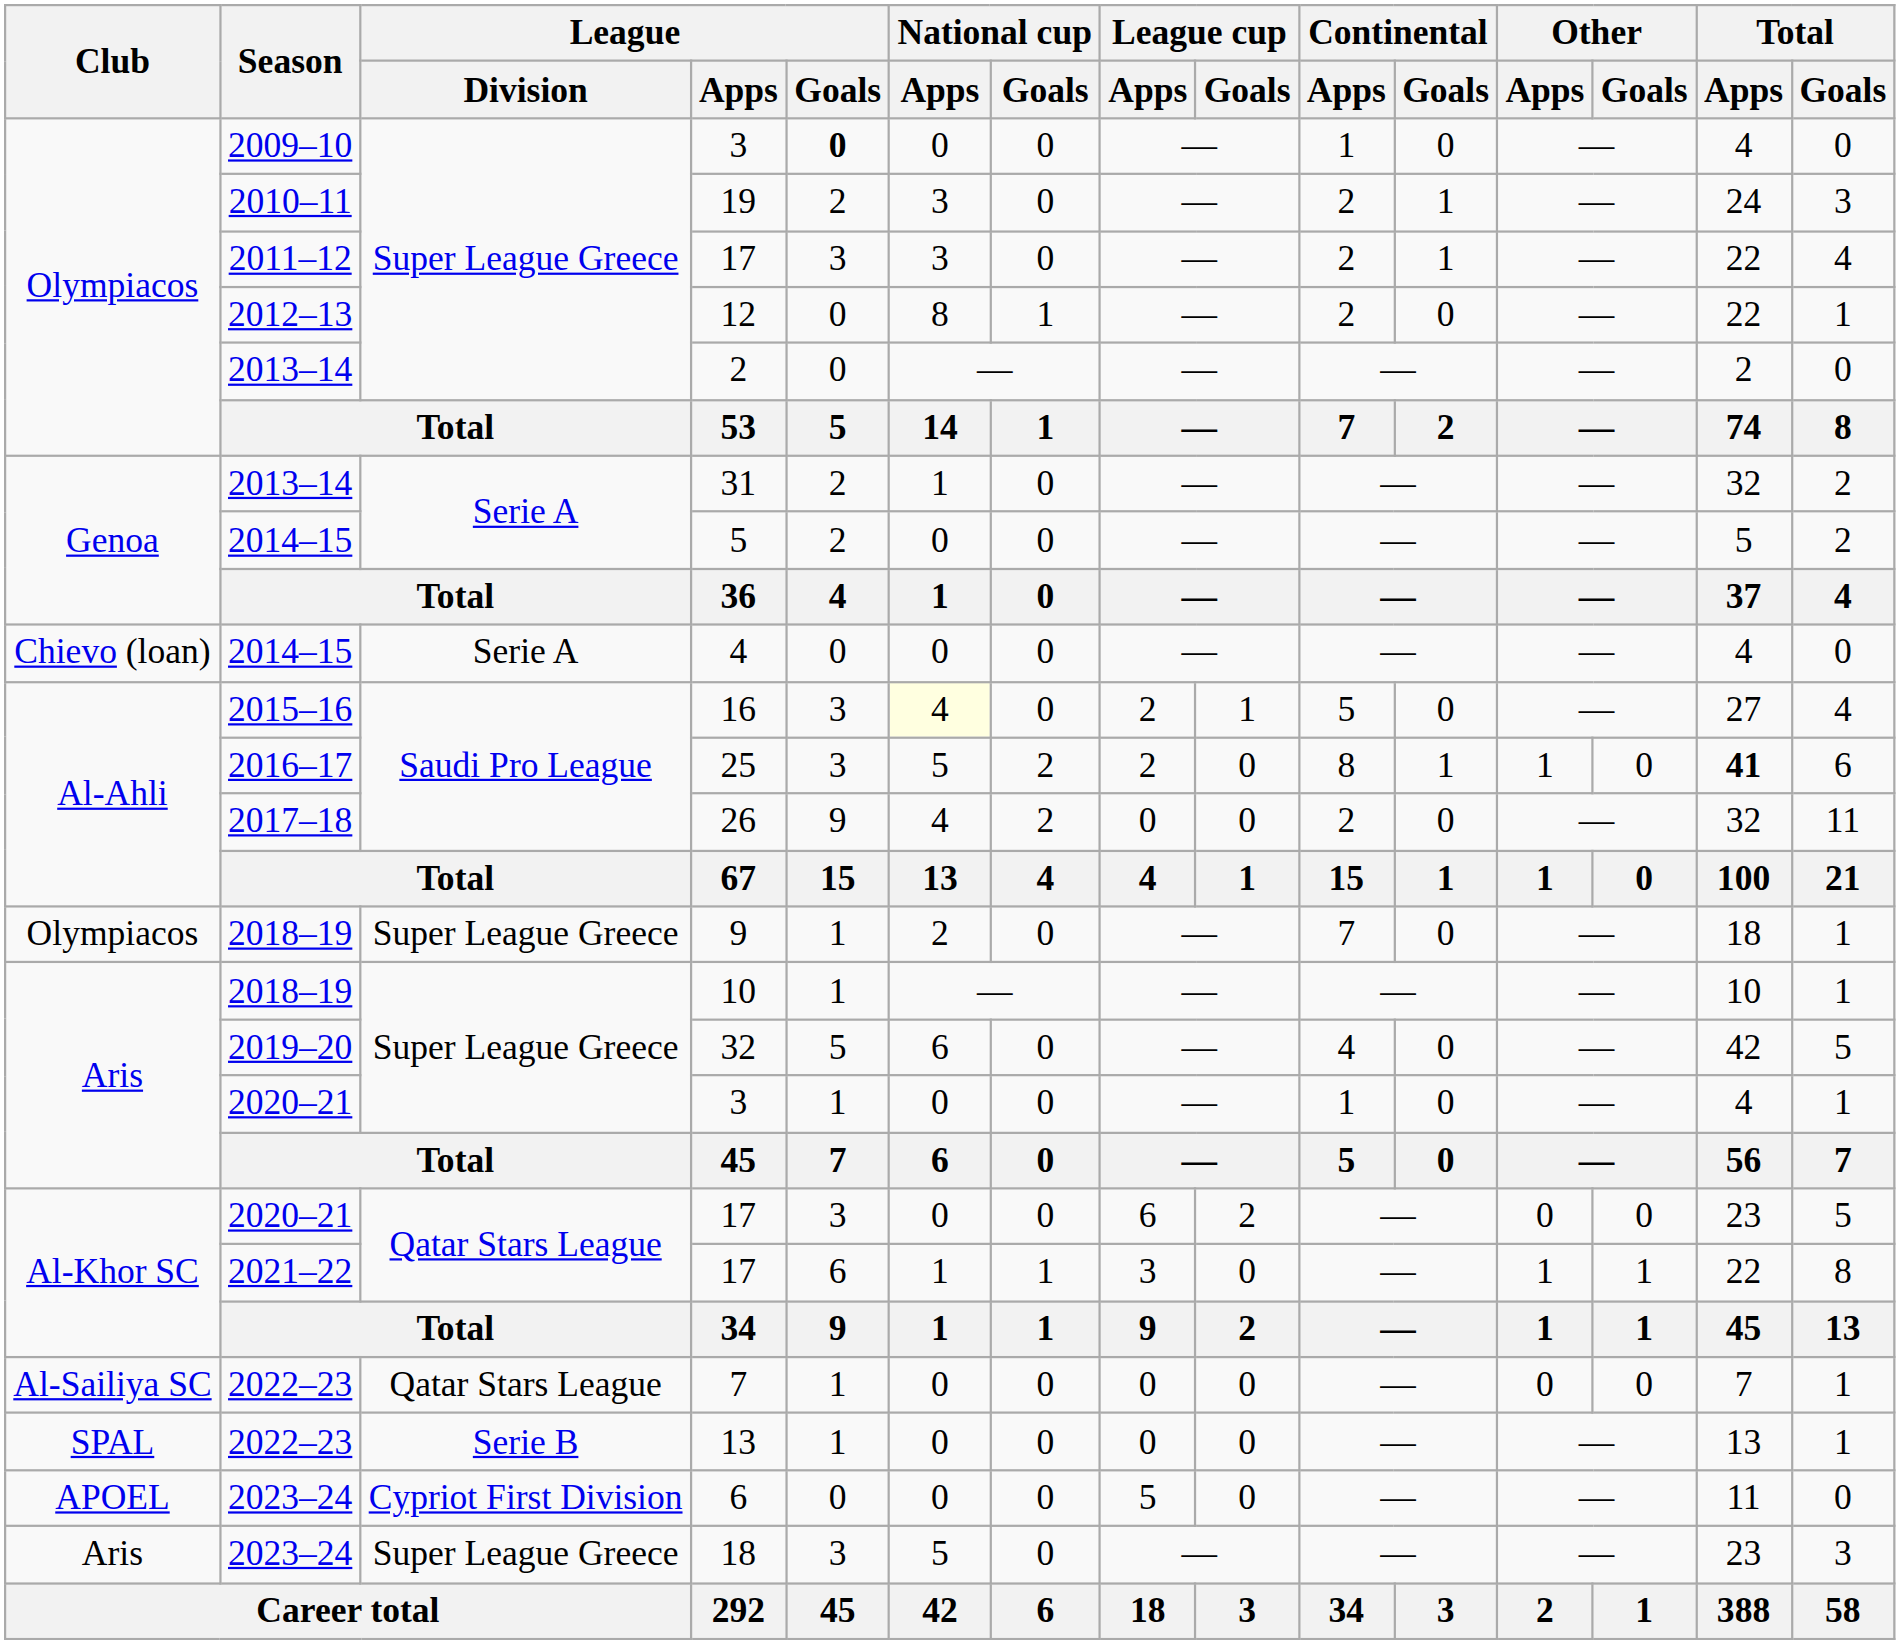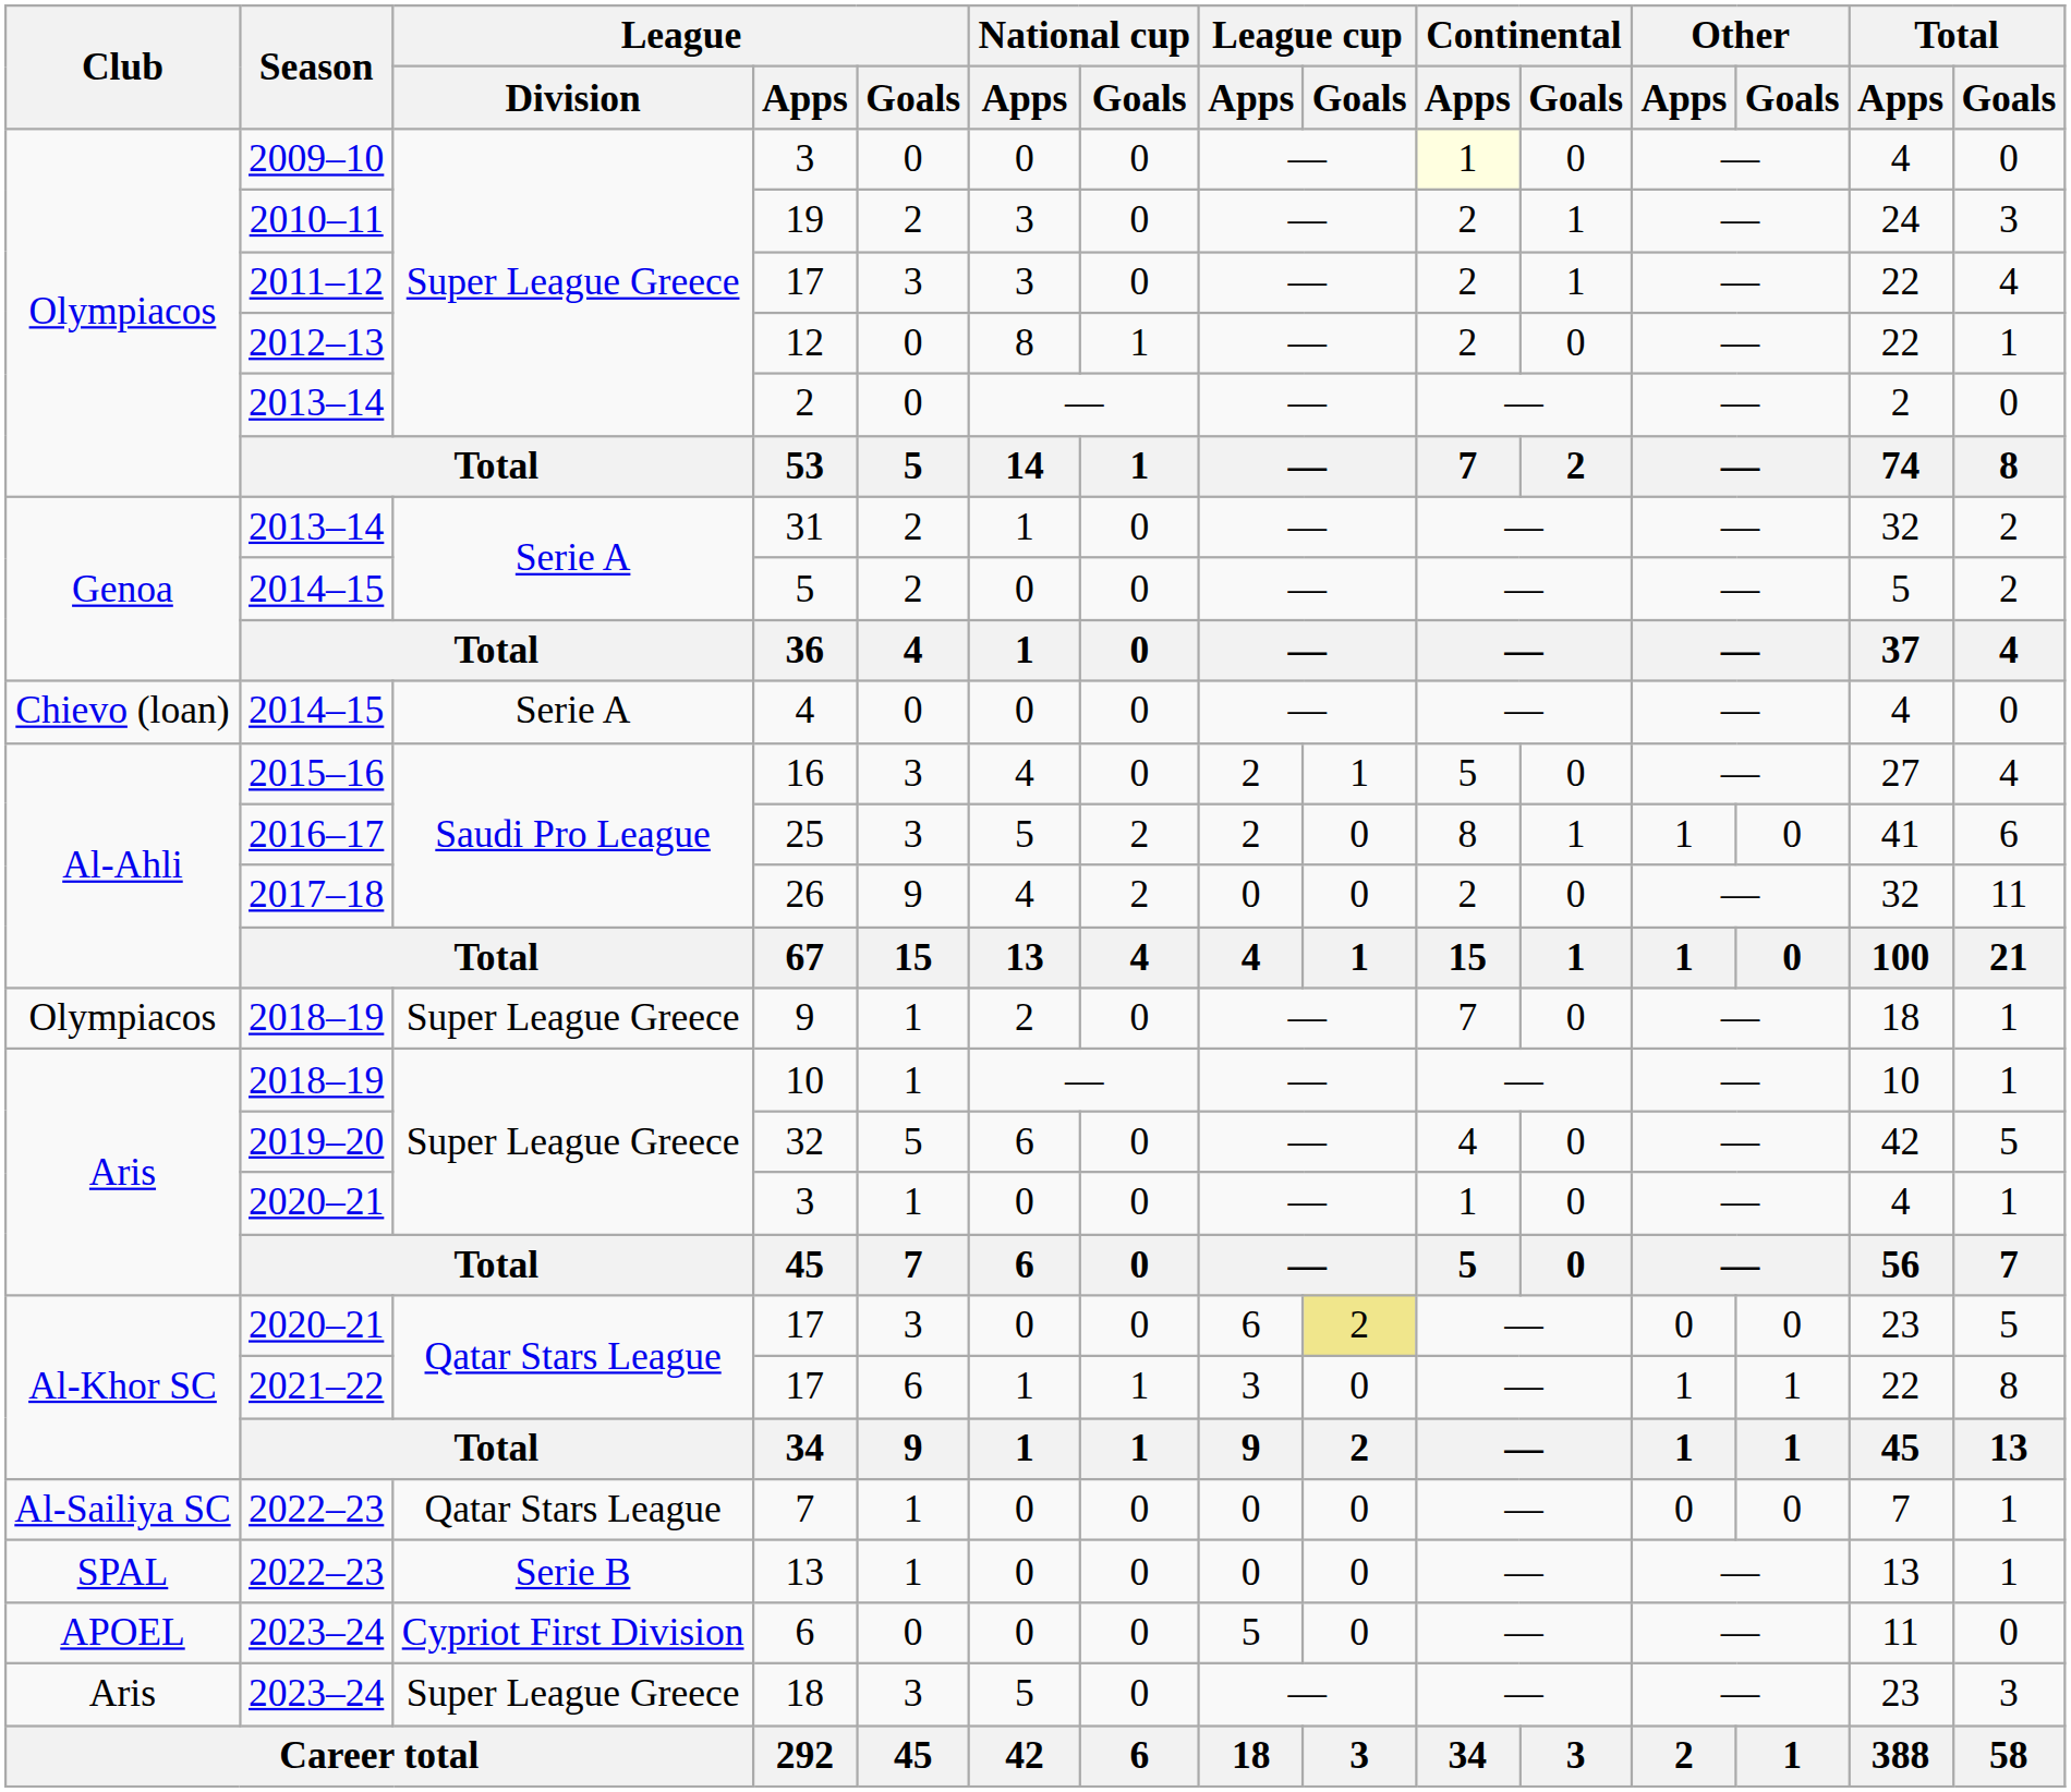2009–10 / 3 | League / Goals: bold -> normal
2009–10 / 3 | Continental / Apps: no background -> lightyellow background
16 | National cup / Apps: lightyellow background -> no background
25 | Total / Apps: bold -> normal
2020–21 / 17 | League cup / Goals: no background -> khaki background
